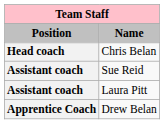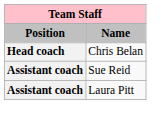- row: Apprentice Coach | Drew Belan
